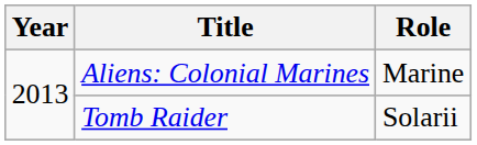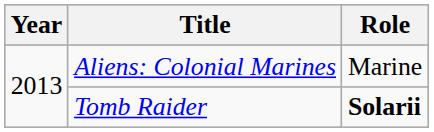Tomb Raider | Role: normal -> bold
